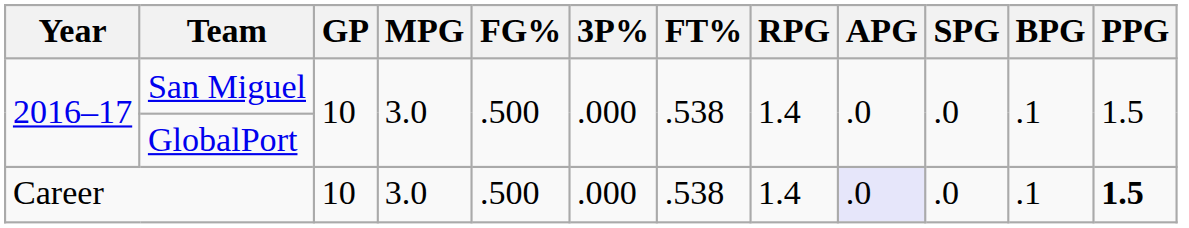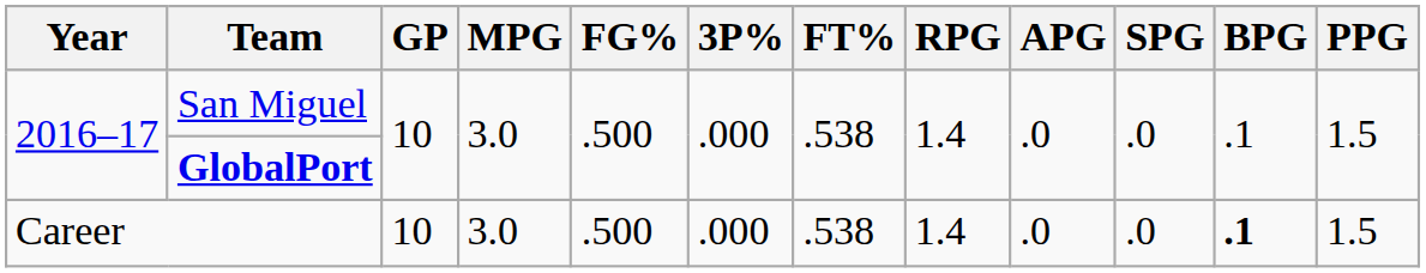GlobalPort | Team: normal -> bold
Career | APG: lavender background -> no background
Career | BPG: normal -> bold
Career | PPG: bold -> normal
